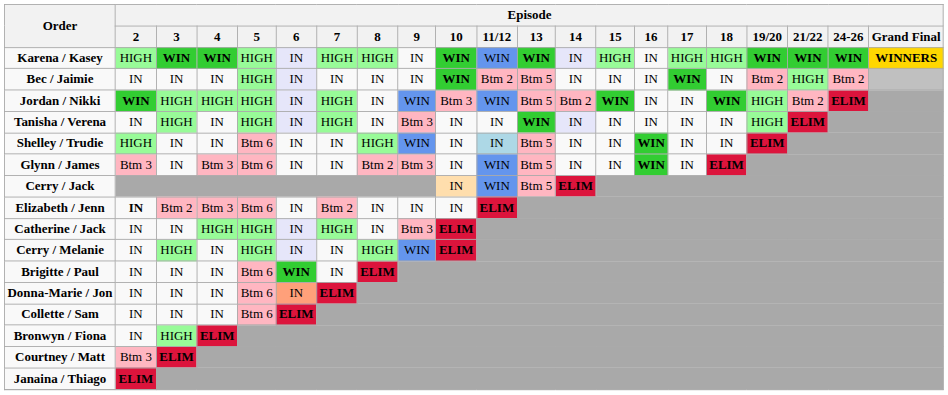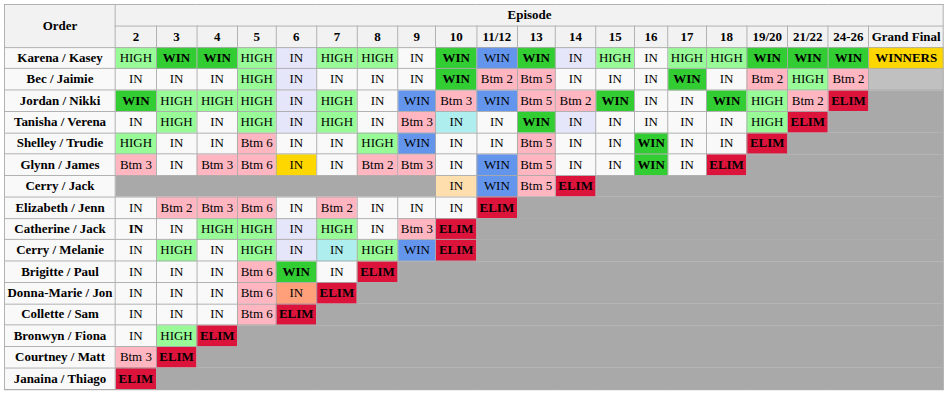Tanisha / Verena | Episode / 10: no background -> paleturquoise background
Shelley / Trudie | Episode / 11/12: lightblue background -> no background
Glynn / James | Episode / 6: no background -> gold background
Elizabeth / Jenn | Episode / 2: bold -> normal
Catherine / Jack | Episode / 2: normal -> bold
Cerry / Melanie | Episode / 7: no background -> paleturquoise background
